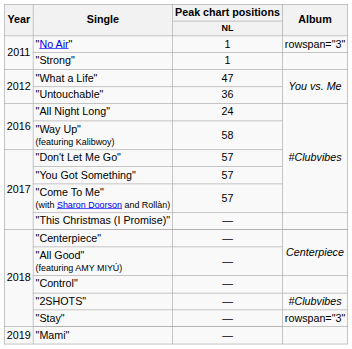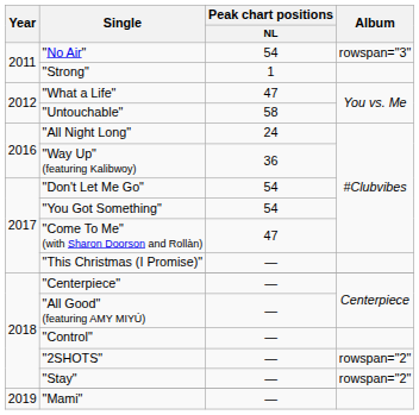"No Air" | Peak chart positions / NL: 1 -> 54
"Untouchable" | Peak chart positions / NL: 36 -> 58
"Way Up" (featuring Kalibwoy) | Peak chart positions / NL: 58 -> 36
"Don't Let Me Go" | Peak chart positions / NL: 57 -> 54
"You Got Something" | Peak chart positions / NL: 57 -> 54
"Come To Me" (with Sharon Doorson and Rollàn) | Peak chart positions / NL: 57 -> 47
"2SHOTS" | Album: #Clubvibes -> rowspan="2"
"Stay" | Album: rowspan="3" -> rowspan="2"
